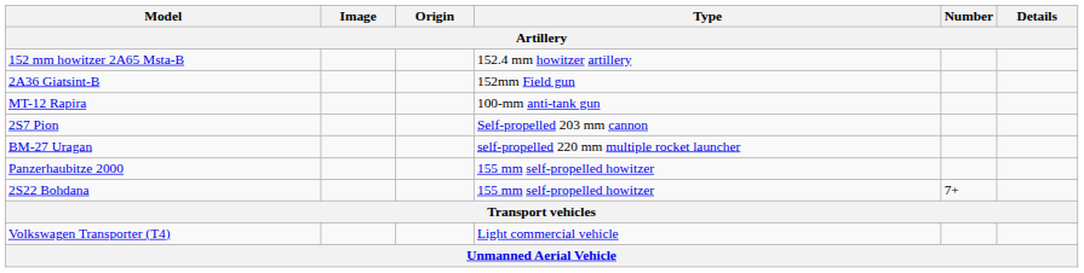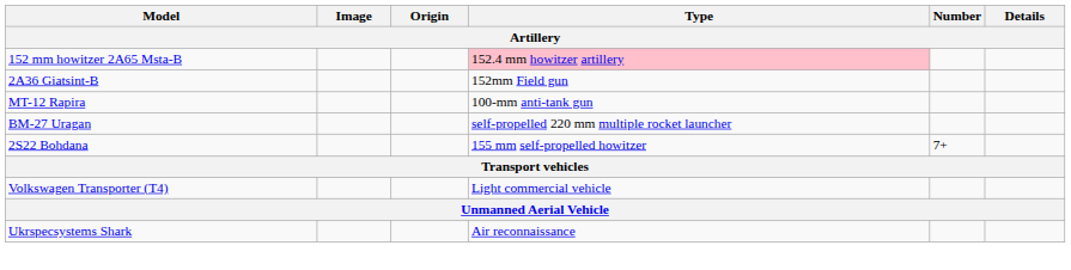152 mm howitzer 2A65 Msta-B | Type: no background -> pink background
- row: 2S7 Pion | Self-propelled 203 mm cannon
- row: Panzerhaubitze 2000 | 155 mm self-propelled howitzer
+ row: Ukrspecsystems Shark | Air reconnaissance
